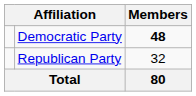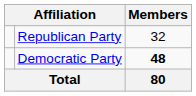rows swapped: Democratic Party <-> Republican Party
